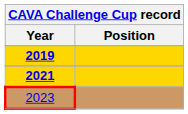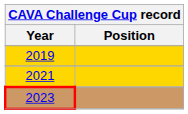2019 | Year: bold -> normal
2021 | Year: bold -> normal
